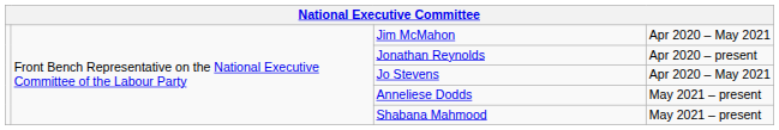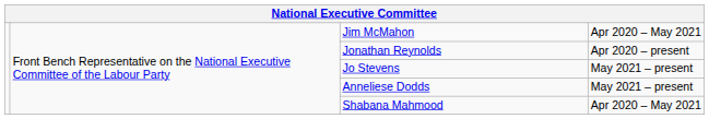Jo Stevens | column 4: Apr 2020 – May 2021 -> May 2021 – present
Shabana Mahmood | column 4: May 2021 – present -> Apr 2020 – May 2021
